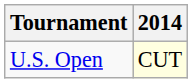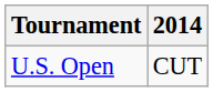U.S. Open | 2014: lightyellow background -> no background
